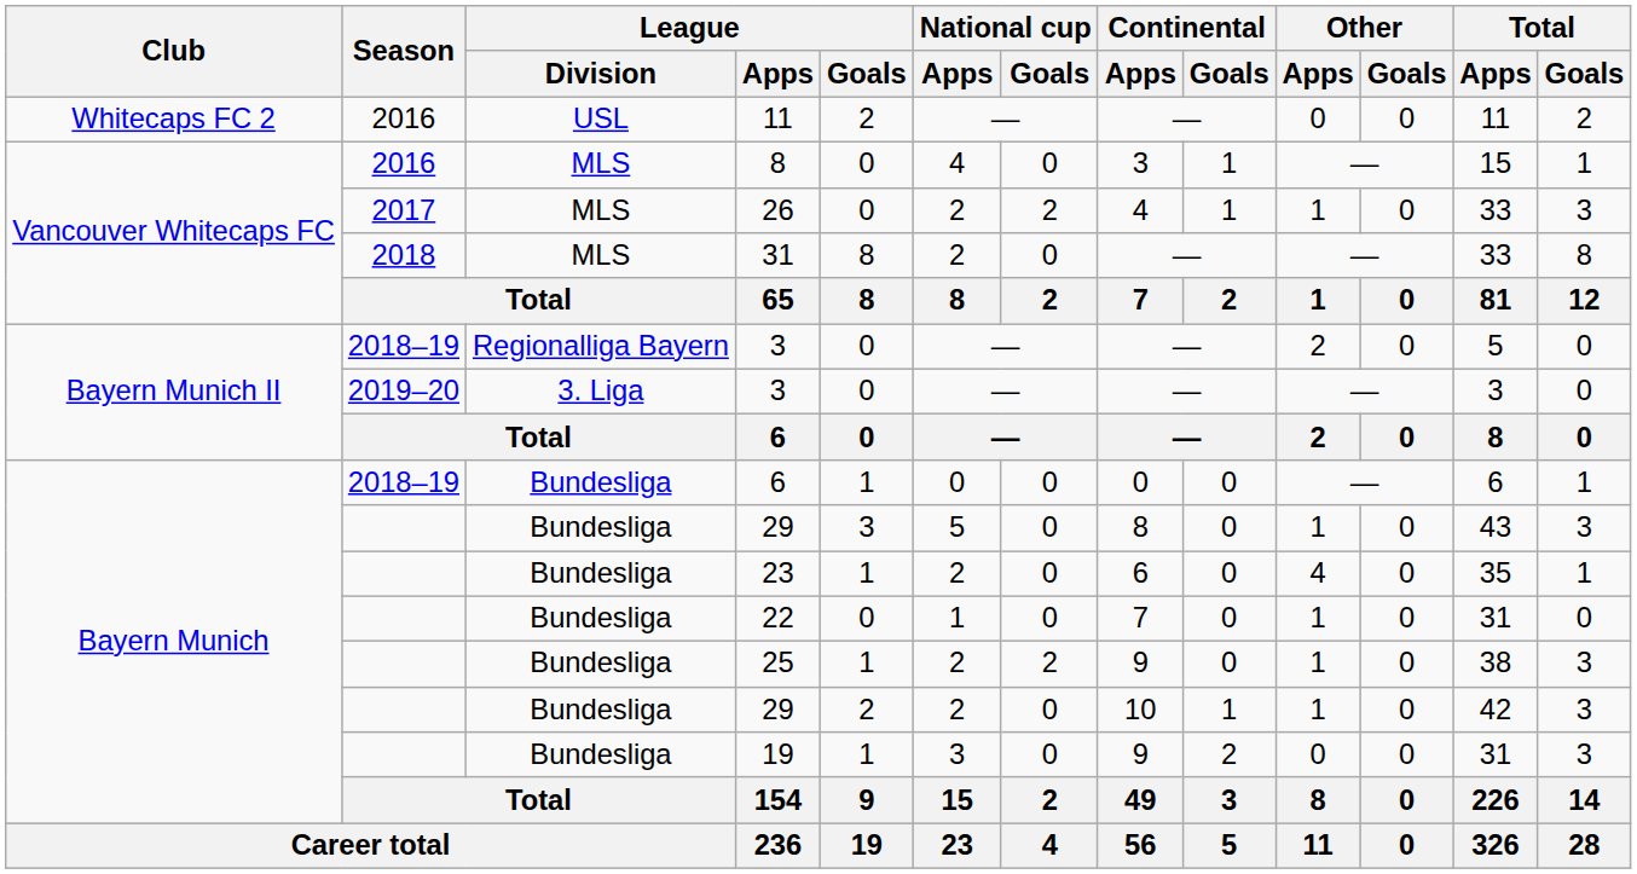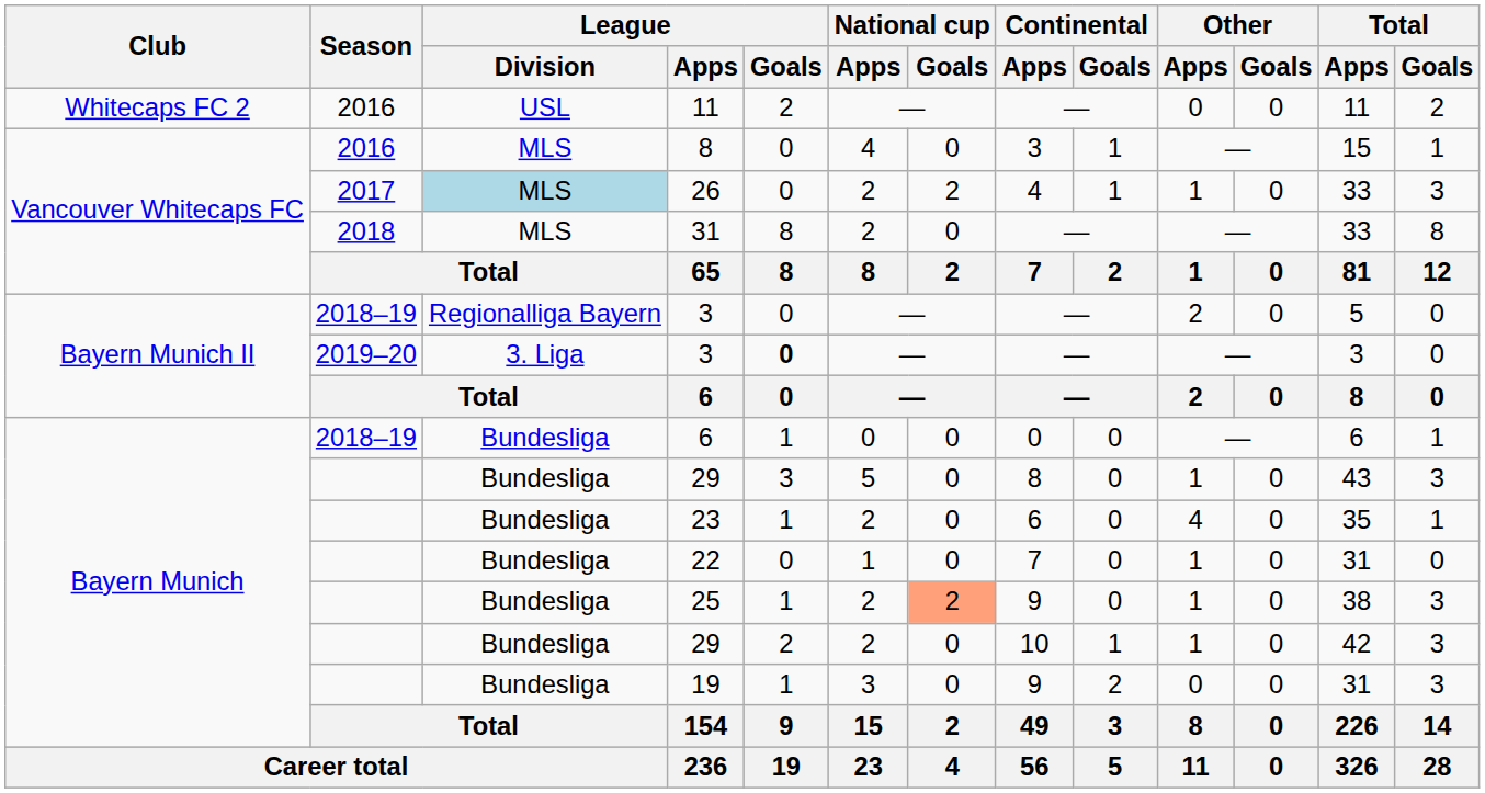26 | League / Division: no background -> lightblue background
2019–20 / 3 | League / Goals: normal -> bold
25 | National cup / Goals: no background -> lightsalmon background
